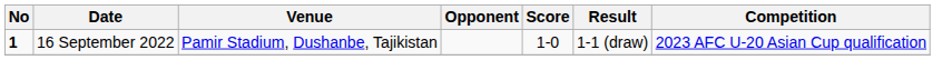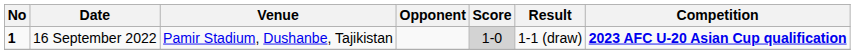16 September 2022 | Score: no background -> lightgrey background
16 September 2022 | Competition: normal -> bold
